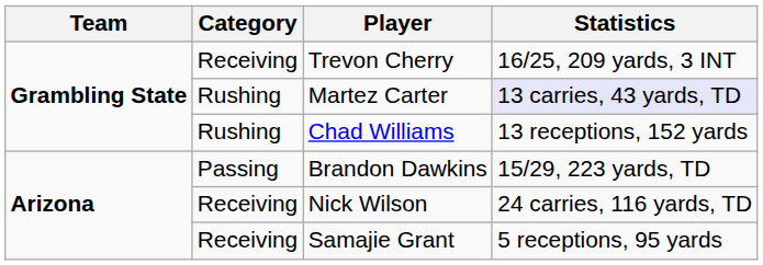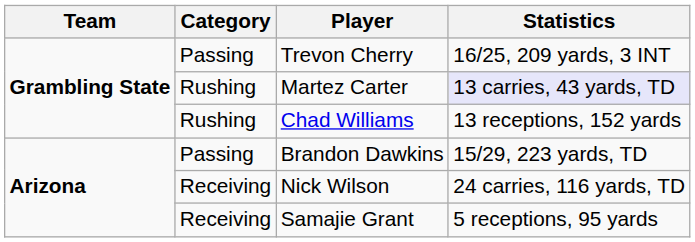Trevon Cherry | Category: Receiving -> Passing
